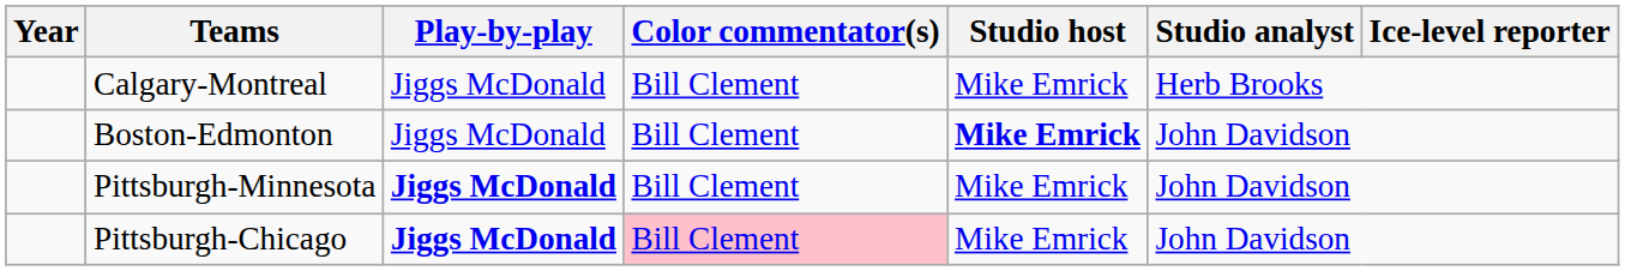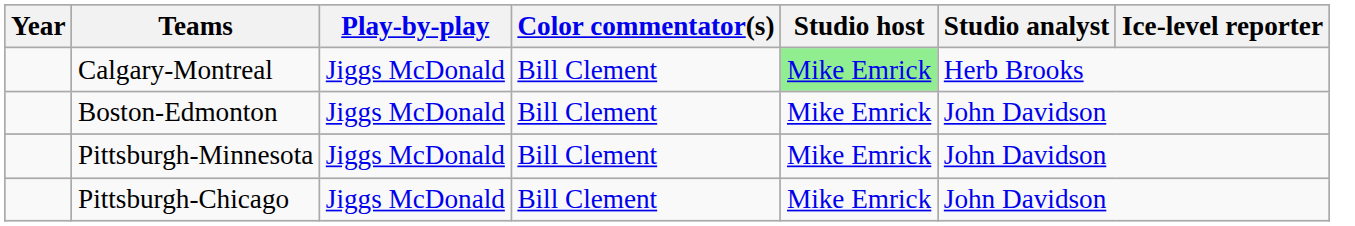Calgary-Montreal | Studio host: no background -> lightgreen background
Boston-Edmonton | Studio host: bold -> normal
Pittsburgh-Minnesota | Play-by-play: bold -> normal
Pittsburgh-Chicago | Play-by-play: bold -> normal
Pittsburgh-Chicago | Color commentator(s): pink background -> no background
